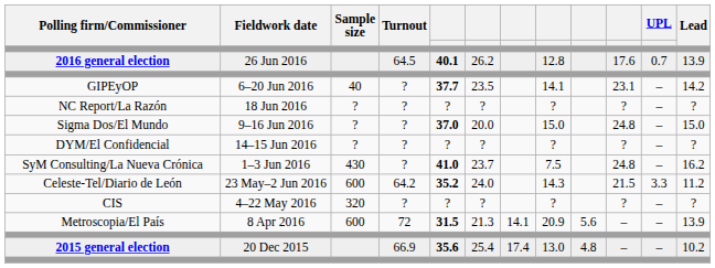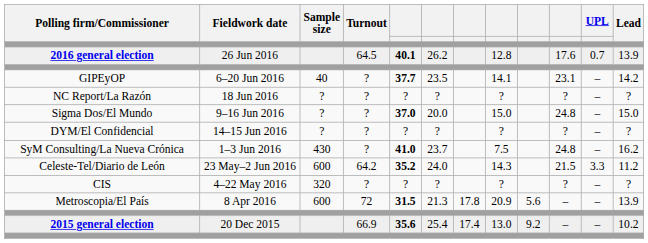Metroscopia/El País | column 7: 14.1 -> 17.8
2015 general election | column 9: 4.8 -> 9.2
